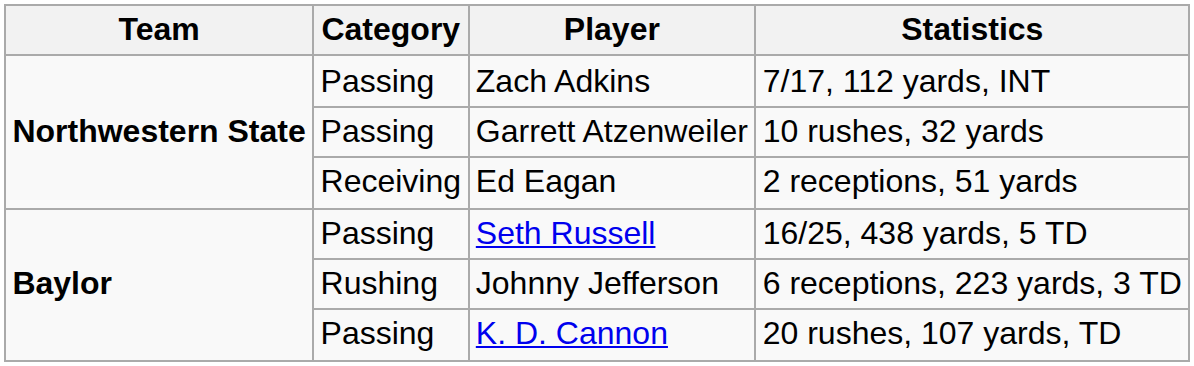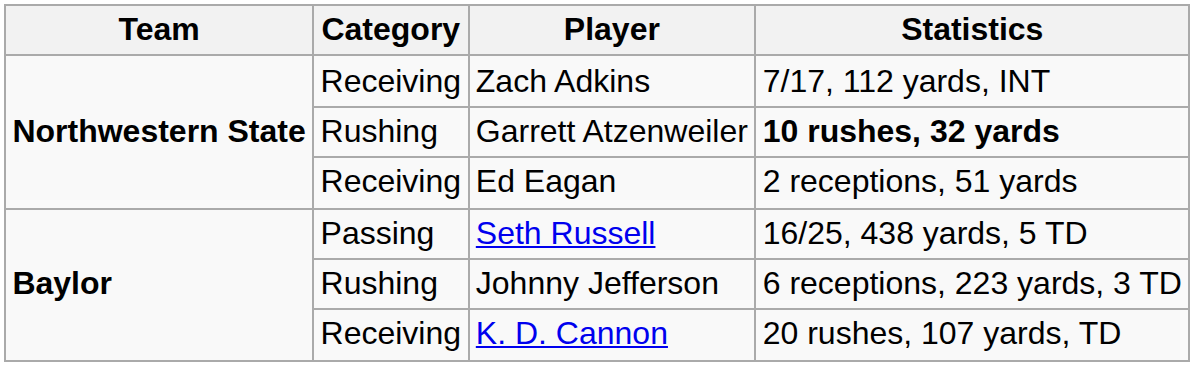Zach Adkins | Category: Passing -> Receiving
Garrett Atzenweiler | Category: Passing -> Rushing
Garrett Atzenweiler | Statistics: normal -> bold
K. D. Cannon | Category: Passing -> Receiving
